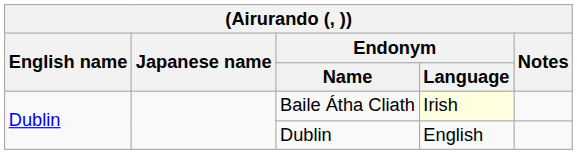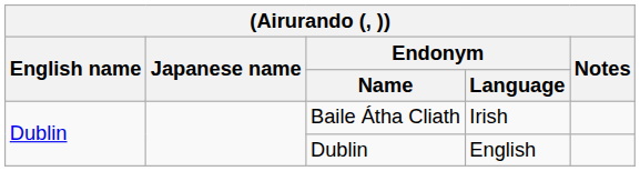Baile Átha Cliath | Endonym / Language: lightyellow background -> no background
